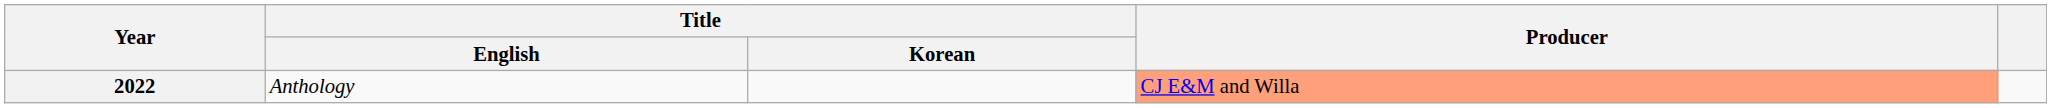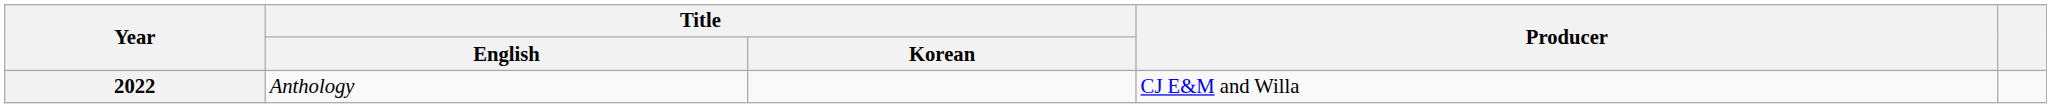2022 | Producer: lightsalmon background -> no background
